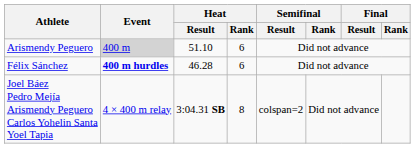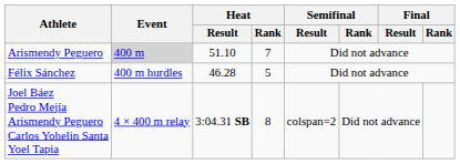Arismendy Peguero | Heat / Rank: 6 -> 7
Félix Sánchez | Event: bold -> normal
Félix Sánchez | Heat / Rank: 6 -> 5
